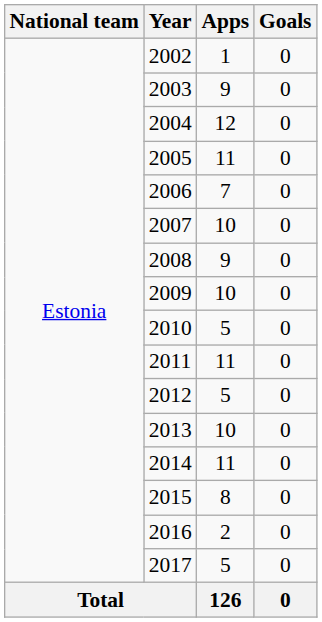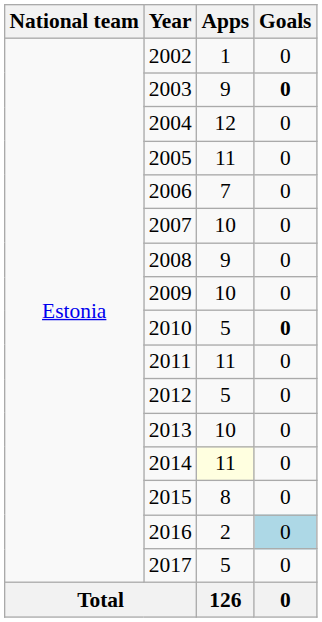2003 | Goals: normal -> bold
2010 | Goals: normal -> bold
2014 | Apps: no background -> lightyellow background
2016 | Goals: no background -> lightblue background
